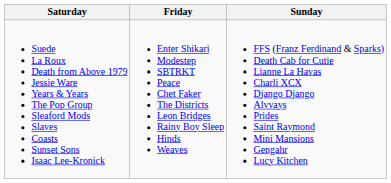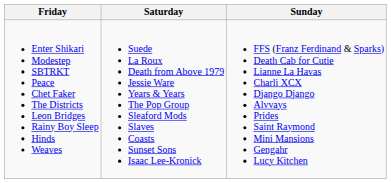columns swapped: Friday <-> Saturday
